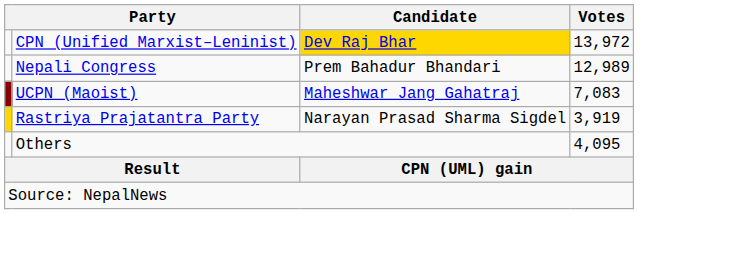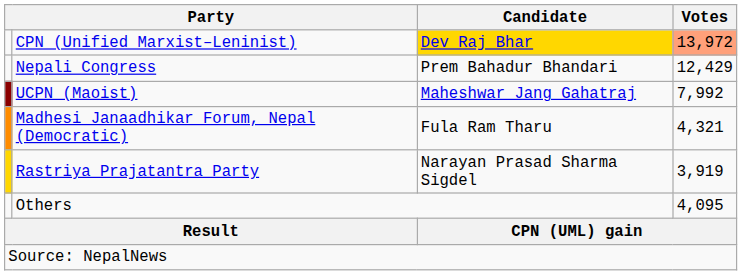CPN (Unified Marxist–Leninist) | Votes: no background -> lightsalmon background
Nepali Congress | Votes: 12,989 -> 12,429
UCPN (Maoist) | Votes: 7,083 -> 7,992
+ row: Madhesi Janaadhikar Forum, Nepal (Democratic) | Fula Ram Tharu | 4,321
